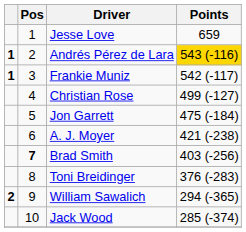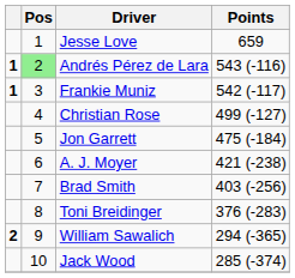Andrés Pérez de Lara | Pos: no background -> lightgreen background
Andrés Pérez de Lara | Points: gold background -> no background
Brad Smith | Pos: bold -> normal
